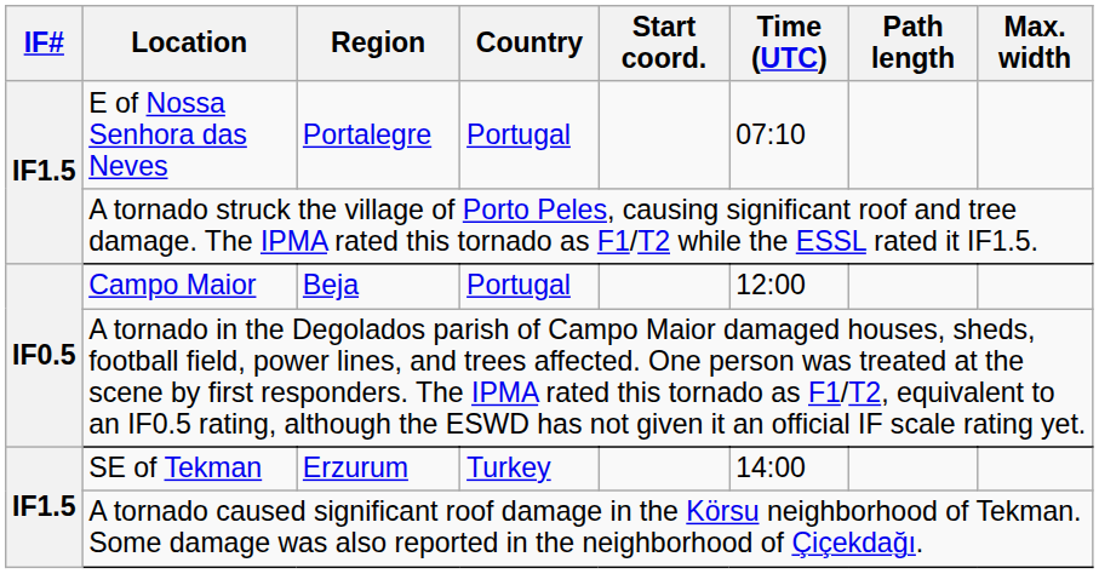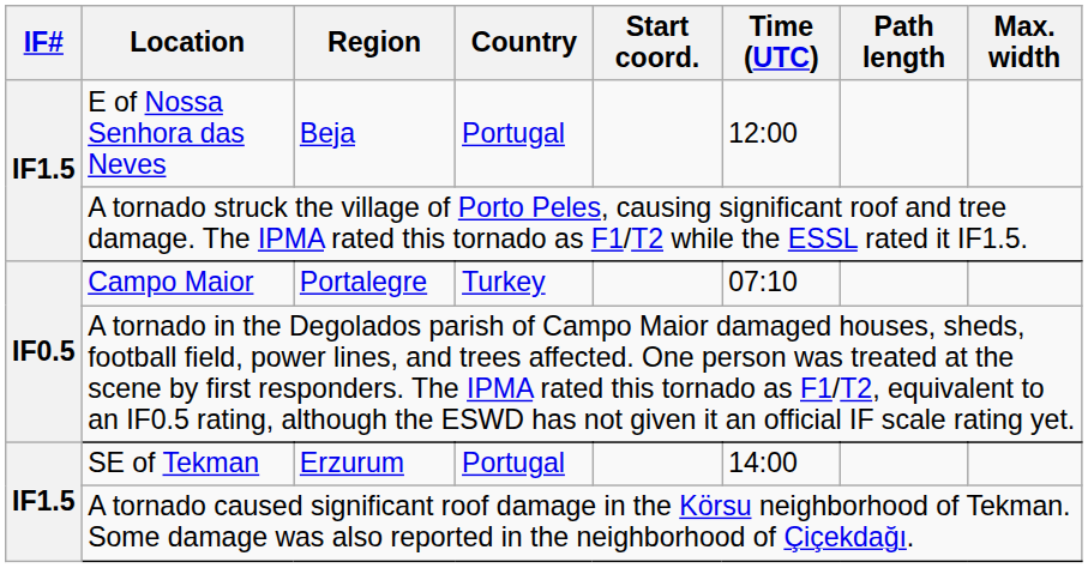E of Nossa Senhora das Neves | Region: Portalegre -> Beja
E of Nossa Senhora das Neves | Time (UTC): 07:10 -> 12:00
Campo Maior | Region: Beja -> Portalegre
Campo Maior | Country: Portugal -> Turkey
Campo Maior | Time (UTC): 12:00 -> 07:10
SE of Tekman | Country: Turkey -> Portugal
